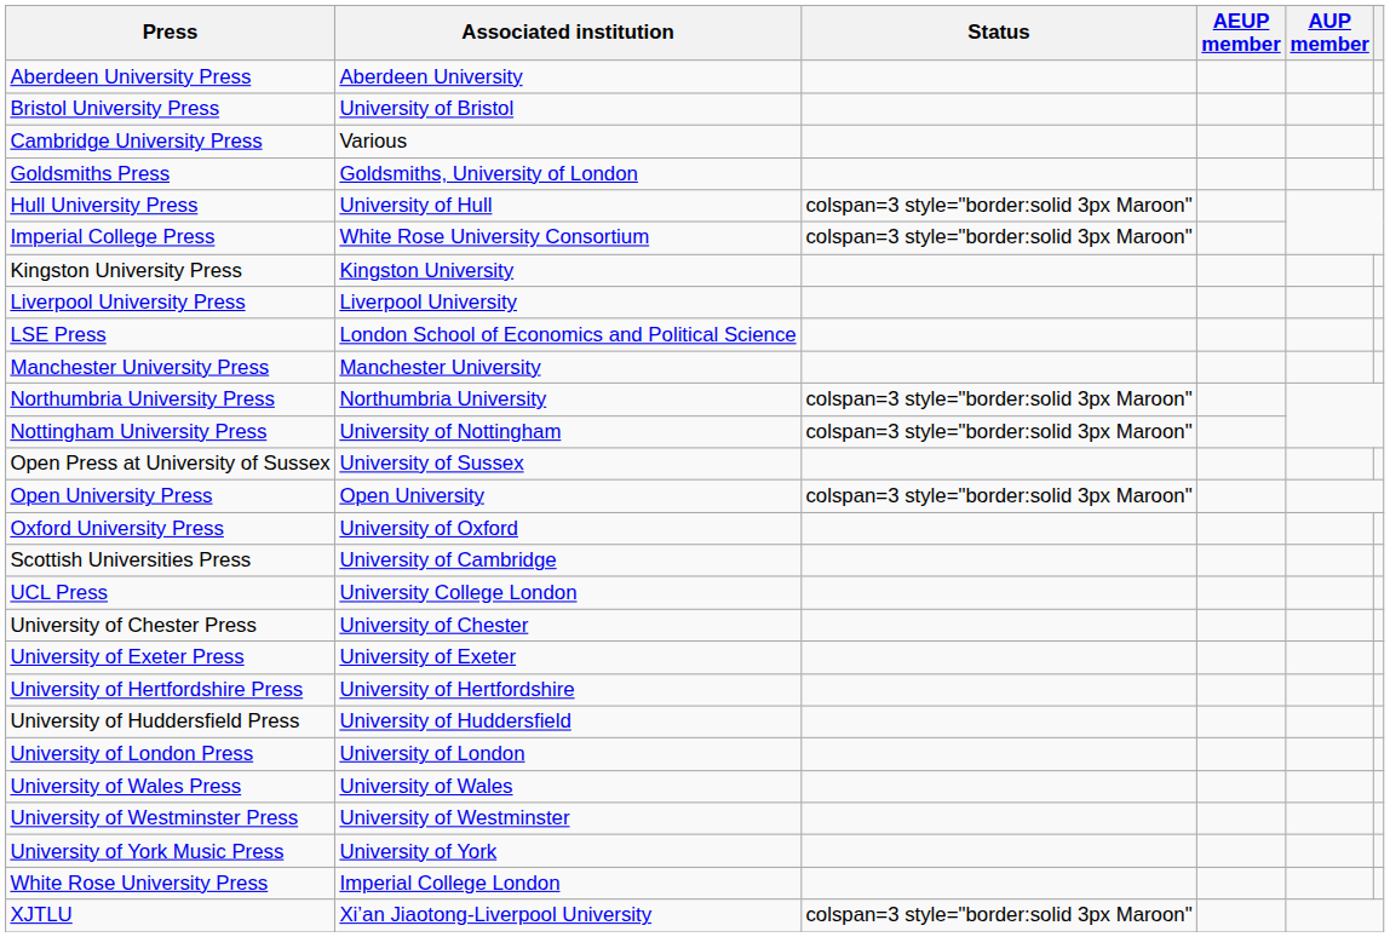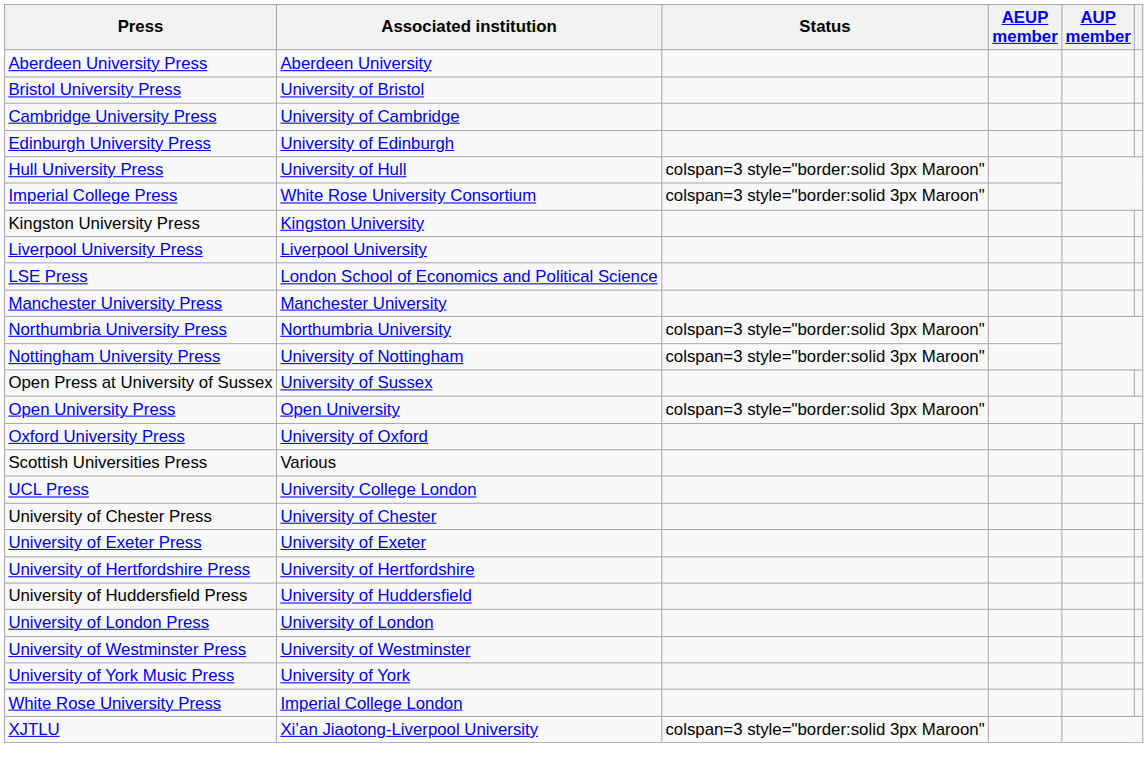Cambridge University Press | Associated institution: Various -> University of Cambridge
+ row: Edinburgh University Press | University of Edinburgh
- row: Goldsmiths Press | Goldsmiths, University of London
Scottish Universities Press | Associated institution: University of Cambridge -> Various
- row: University of Wales Press | University of Wales
